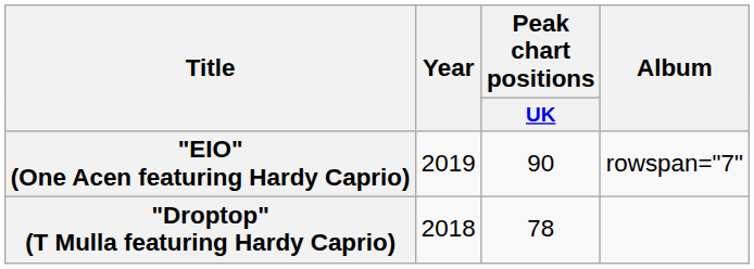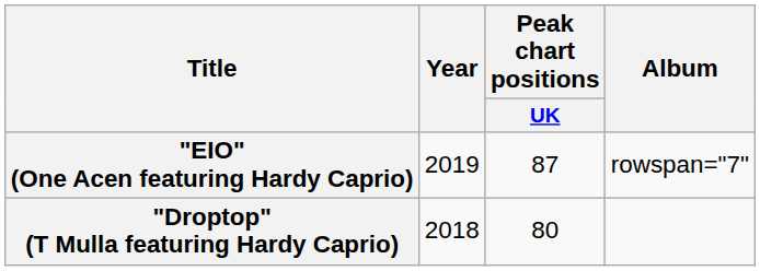"EIO" (One Acen featuring Hardy Caprio) | Peak chart positions / UK: 90 -> 87
"Droptop" (T Mulla featuring Hardy Caprio) | Peak chart positions / UK: 78 -> 80
